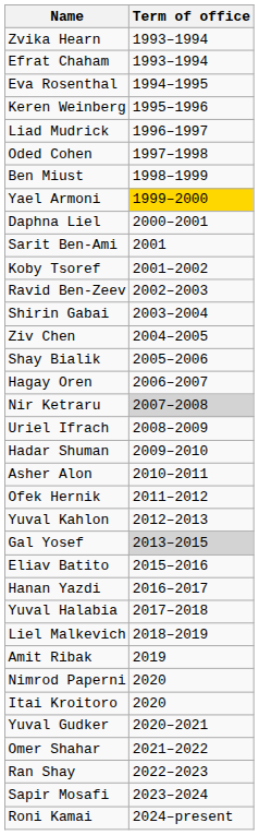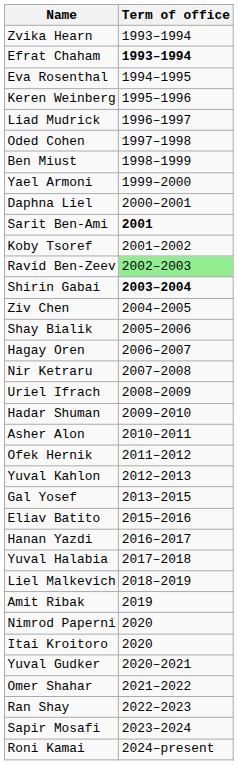Efrat Chaham | Term of office: normal -> bold
Yael Armoni | Term of office: gold background -> no background
Sarit Ben-Ami | Term of office: normal -> bold
Ravid Ben-Zeev | Term of office: no background -> lightgreen background
Shirin Gabai | Term of office: normal -> bold
Nir Ketraru | Term of office: lightgrey background -> no background
Gal Yosef | Term of office: lightgrey background -> no background
